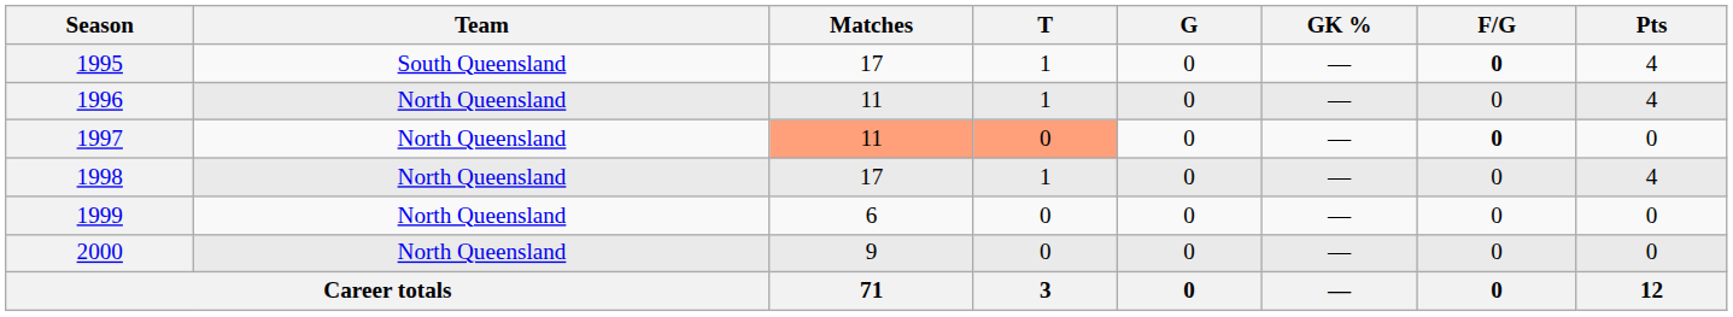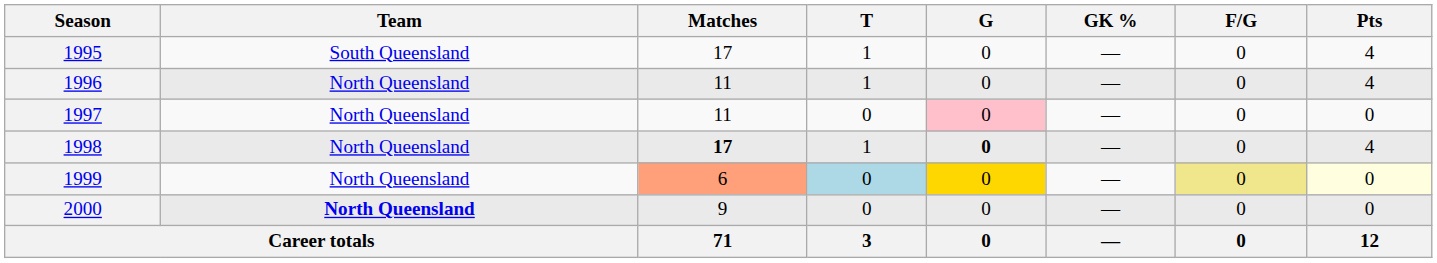1995 | F/G: bold -> normal
1997 | Matches: lightsalmon background -> no background
1997 | T: lightsalmon background -> no background
1997 | G: no background -> pink background
1997 | F/G: bold -> normal
1998 | Matches: normal -> bold
1998 | G: normal -> bold
1999 | Matches: no background -> lightsalmon background
1999 | T: no background -> lightblue background
1999 | G: no background -> gold background
1999 | F/G: no background -> khaki background
1999 | Pts: no background -> lightyellow background
2000 | Team: normal -> bold
